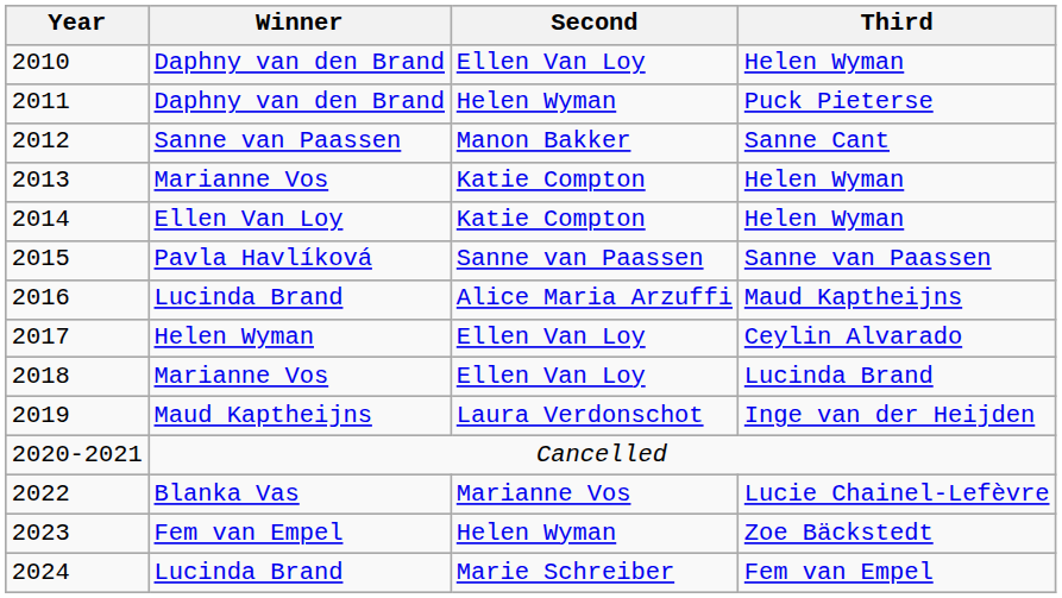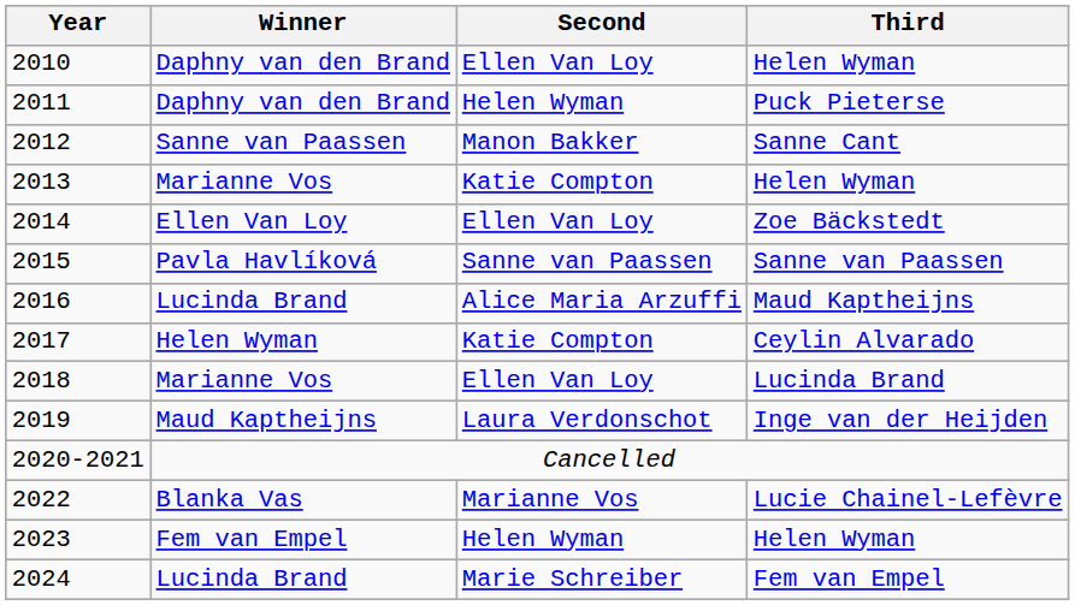2014 | Second: Katie Compton -> Ellen Van Loy
2014 | Third: Helen Wyman -> Zoe Bäckstedt
2017 | Second: Ellen Van Loy -> Katie Compton
2023 | Third: Zoe Bäckstedt -> Helen Wyman
